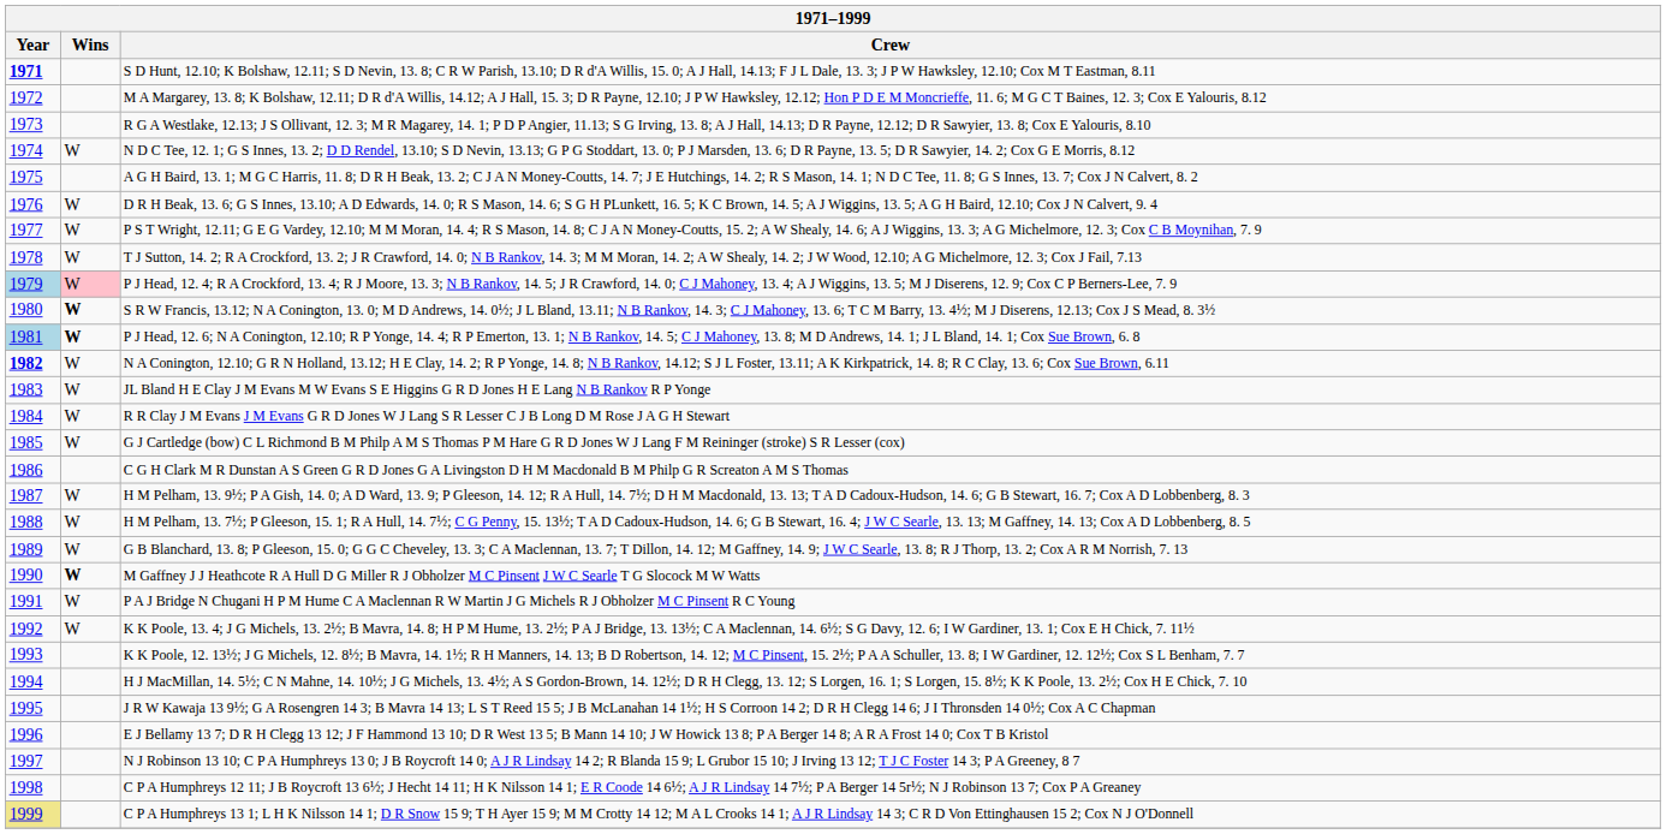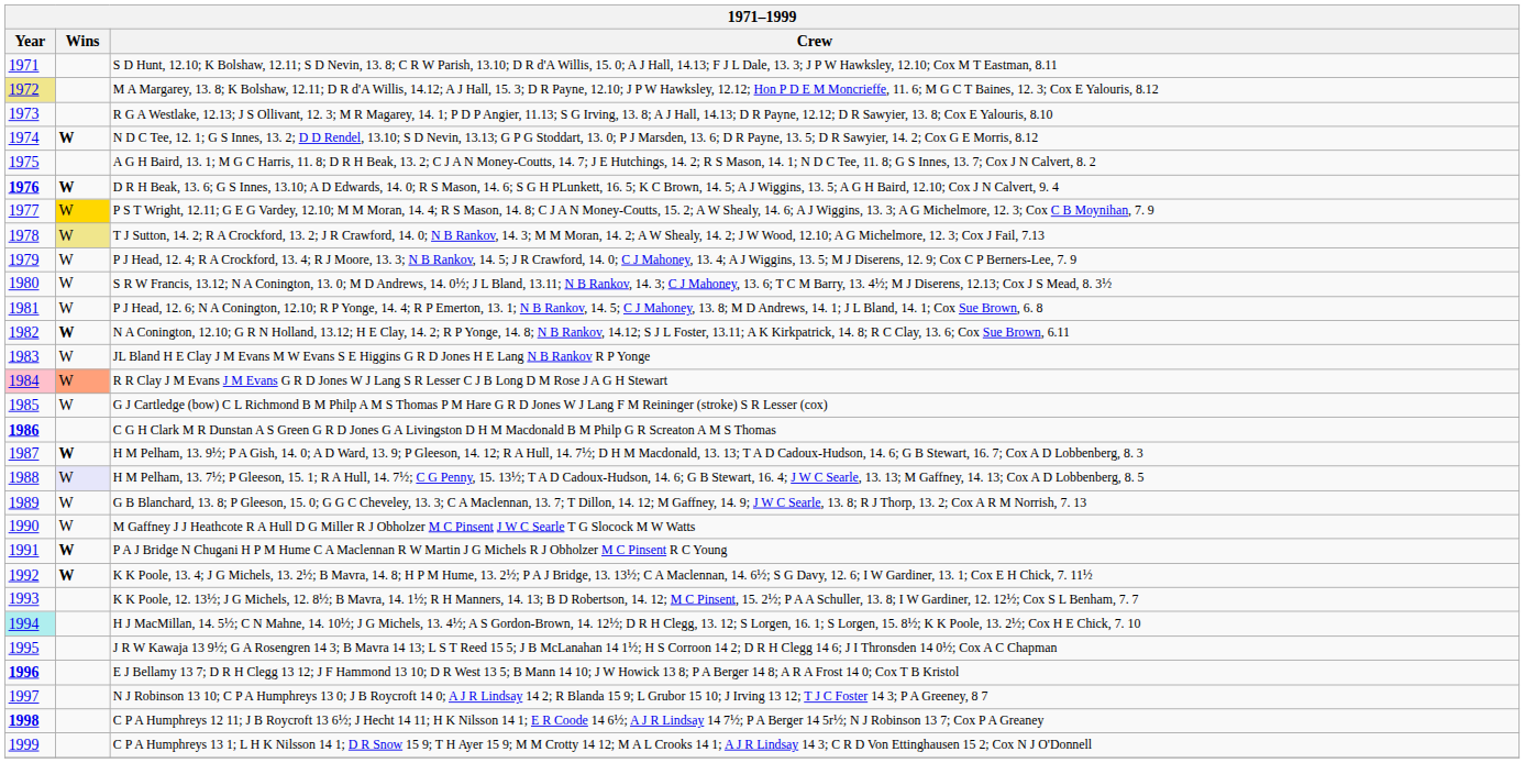row 3 | Year: bold -> normal
row 4 | Year: no background -> khaki background
row 6 | Wins: normal -> bold
row 8 | Year: normal -> bold
row 8 | Wins: normal -> bold
row 9 | Wins: no background -> gold background
row 10 | Wins: no background -> khaki background
row 11 | Year: lightblue background -> no background
row 11 | Wins: pink background -> no background
row 12 | Wins: bold -> normal
row 13 | Year: lightblue background -> no background
row 13 | Wins: bold -> normal
row 14 | Year: bold -> normal
row 14 | Wins: normal -> bold
row 16 | Year: no background -> pink background
row 16 | Wins: no background -> lightsalmon background
row 18 | Year: normal -> bold
row 19 | Wins: normal -> bold
row 20 | Wins: no background -> lavender background
row 22 | Wins: bold -> normal
row 23 | Wins: normal -> bold
row 24 | Wins: normal -> bold
row 26 | Year: no background -> paleturquoise background
row 28 | Year: normal -> bold
row 30 | Year: normal -> bold
row 31 | Year: khaki background -> no background
